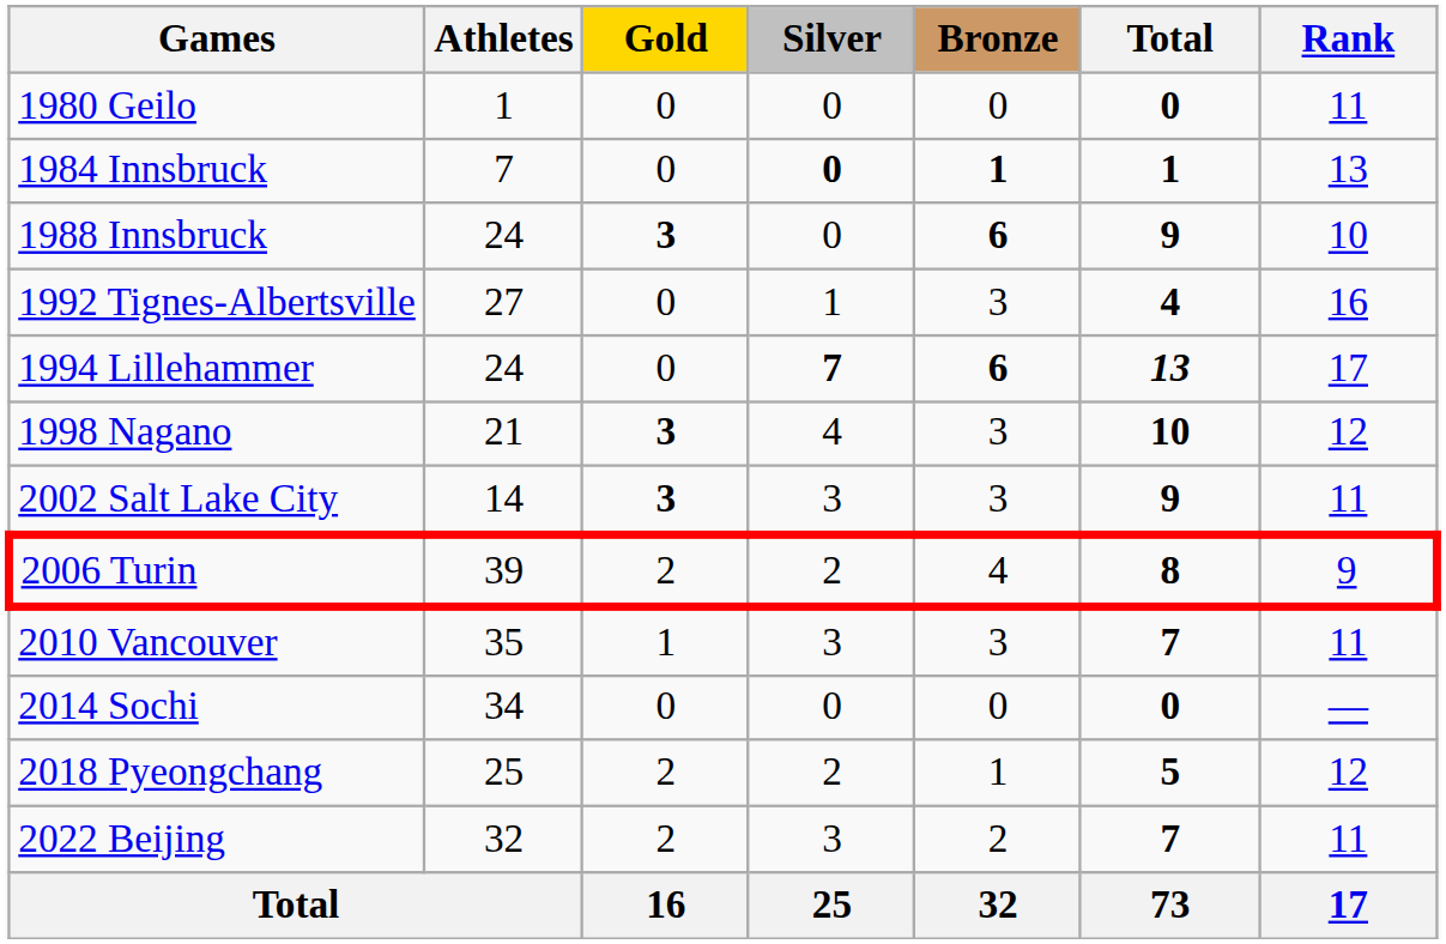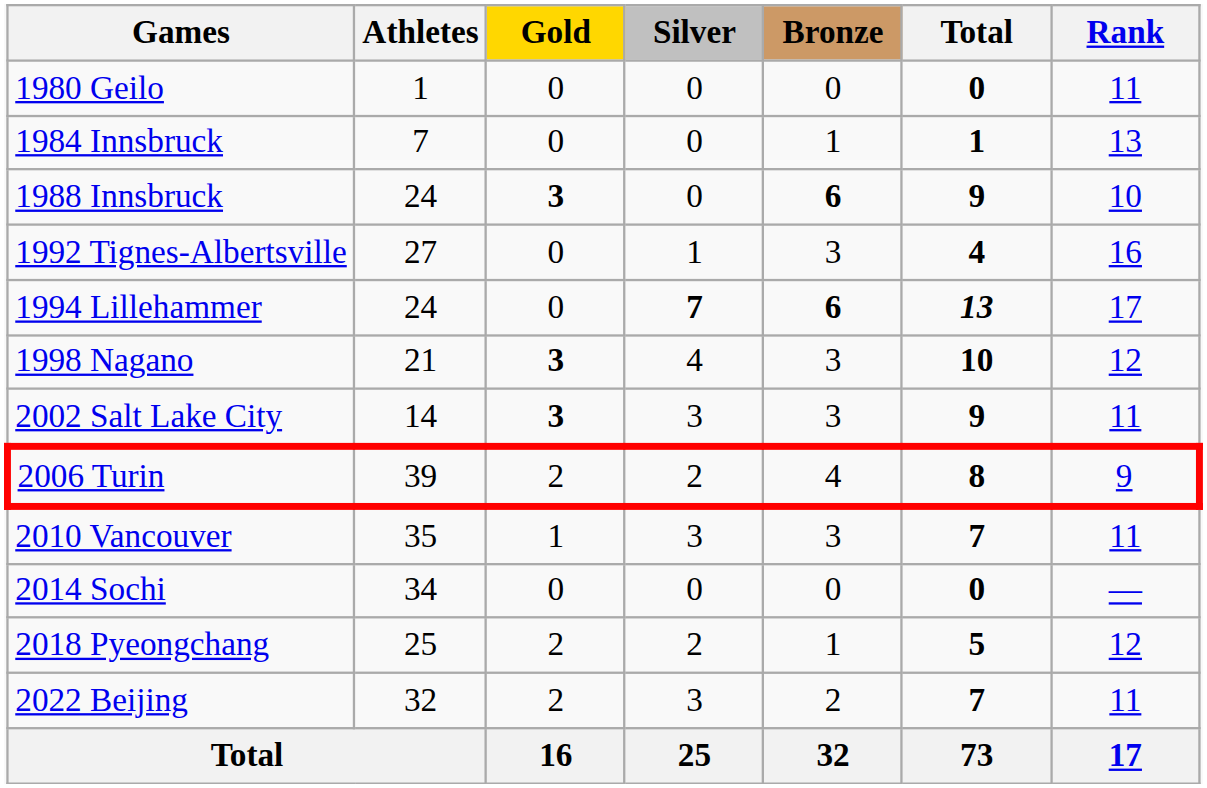1984 Innsbruck | Silver: bold -> normal
1984 Innsbruck | Bronze: bold -> normal
